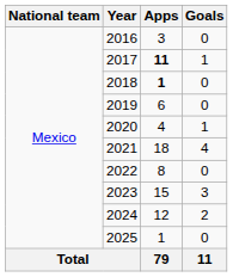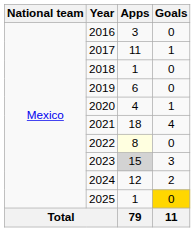2017 | Apps: bold -> normal
2018 | Apps: bold -> normal
2022 | Apps: no background -> lightyellow background
2023 | Apps: no background -> lightgrey background
2025 | Goals: no background -> gold background
